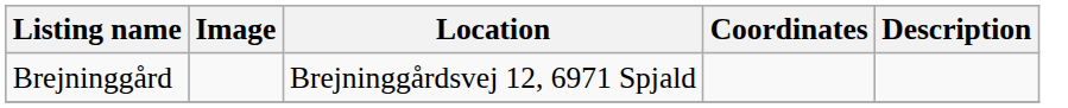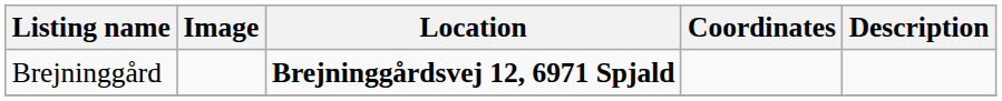Brejninggård | Location: normal -> bold
